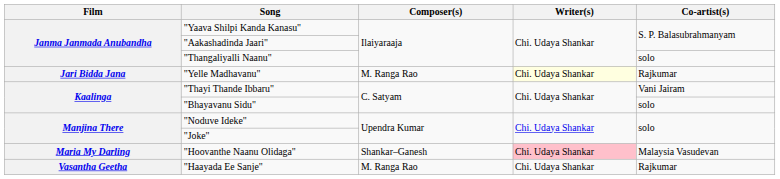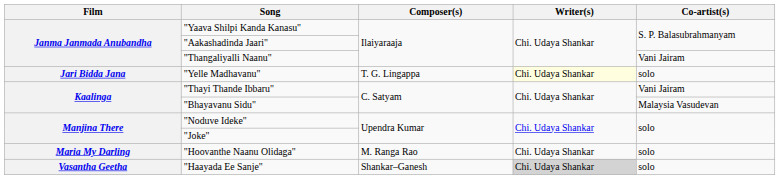"Thangaliyalli Naanu" | Co-artist(s): solo -> Vani Jairam
"Yelle Madhavanu" | Composer(s): M. Ranga Rao -> T. G. Lingappa
"Yelle Madhavanu" | Co-artist(s): Rajkumar -> solo
"Bhayavanu Sidu" | Co-artist(s): solo -> Malaysia Vasudevan
"Hoovanthe Naanu Olidaga" | Composer(s): Shankar–Ganesh -> M. Ranga Rao
"Hoovanthe Naanu Olidaga" | Writer(s): pink background -> no background
"Hoovanthe Naanu Olidaga" | Co-artist(s): Malaysia Vasudevan -> solo
"Haayada Ee Sanje" | Composer(s): M. Ranga Rao -> Shankar–Ganesh
"Haayada Ee Sanje" | Writer(s): no background -> lightgrey background
"Haayada Ee Sanje" | Co-artist(s): Rajkumar -> solo
